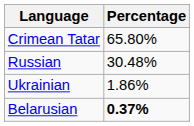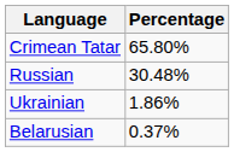Belarusian | Percentage: bold -> normal
